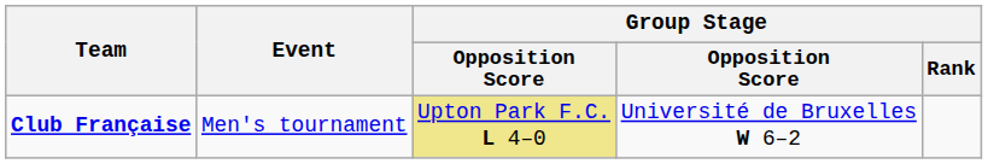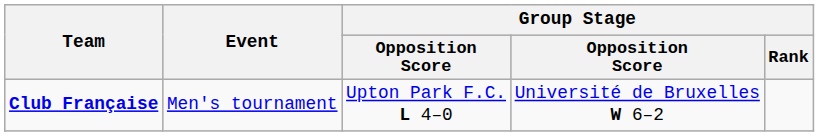Club Française | column 3: khaki background -> no background
